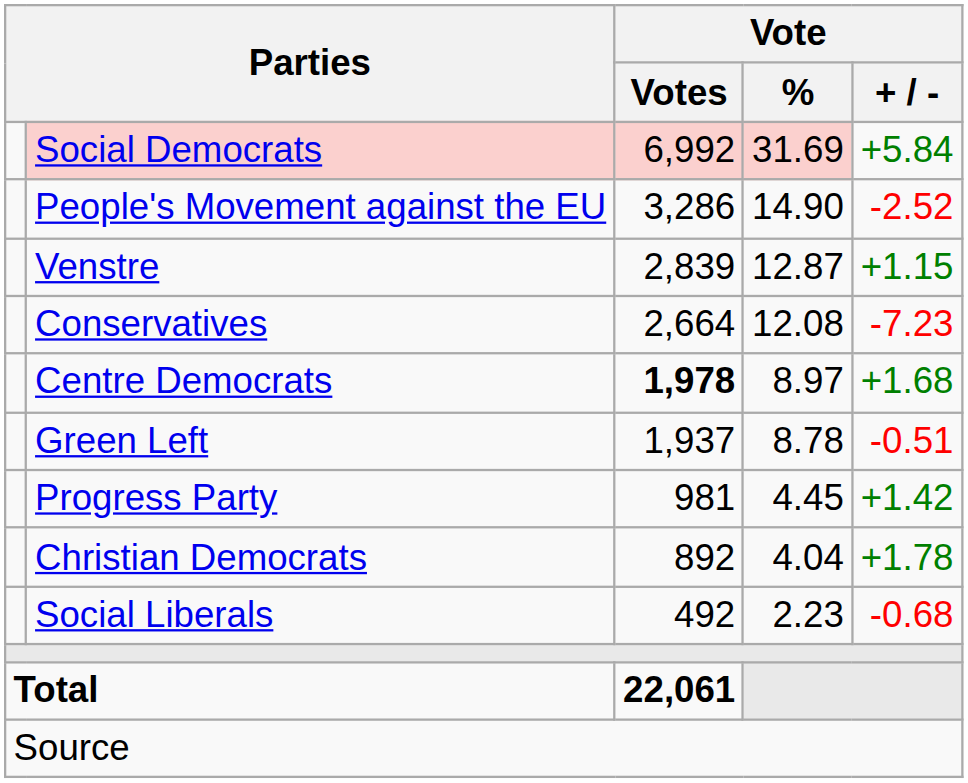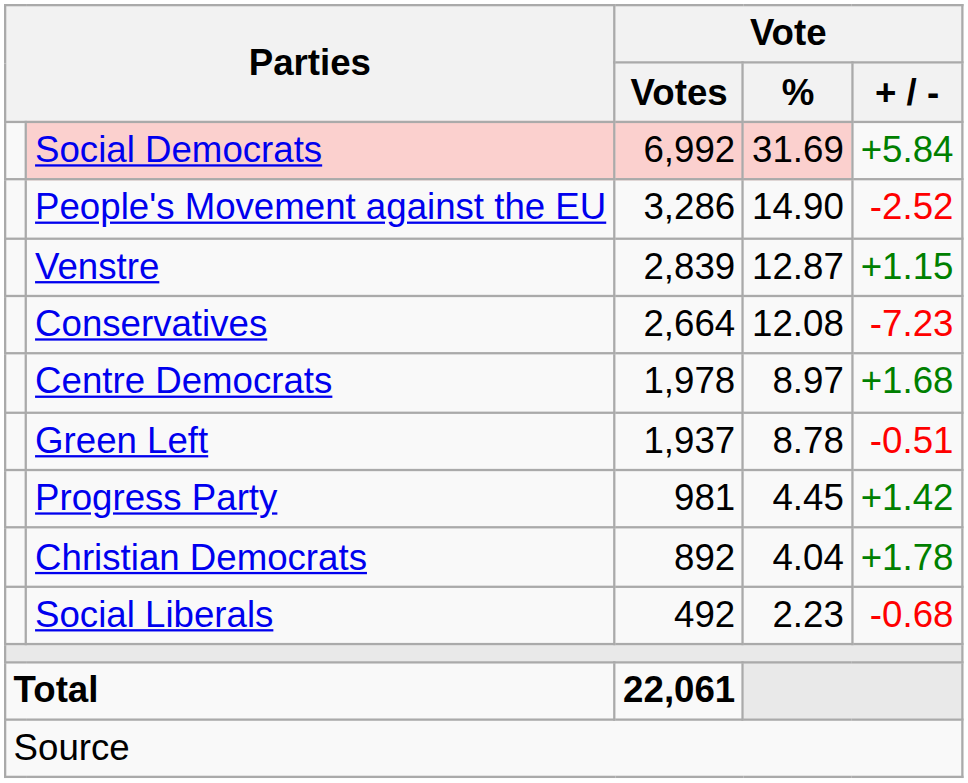Centre Democrats | Vote / Votes: bold -> normal
